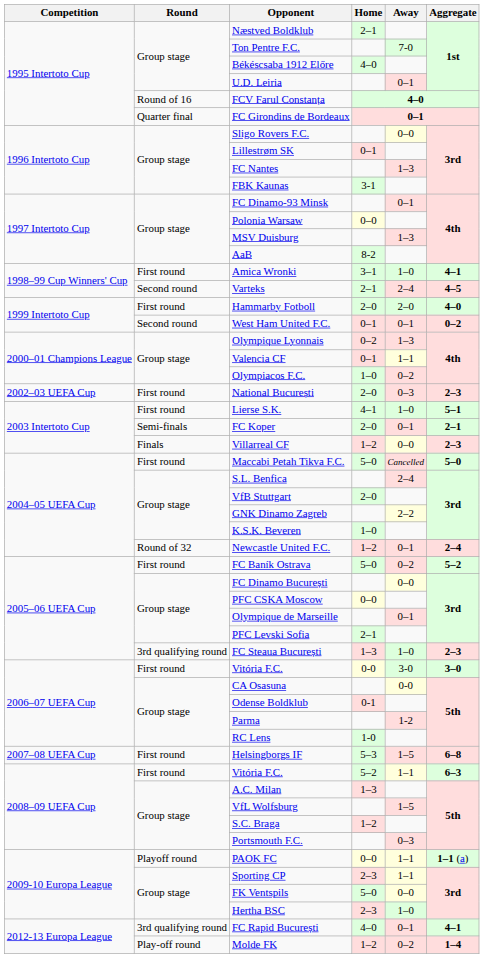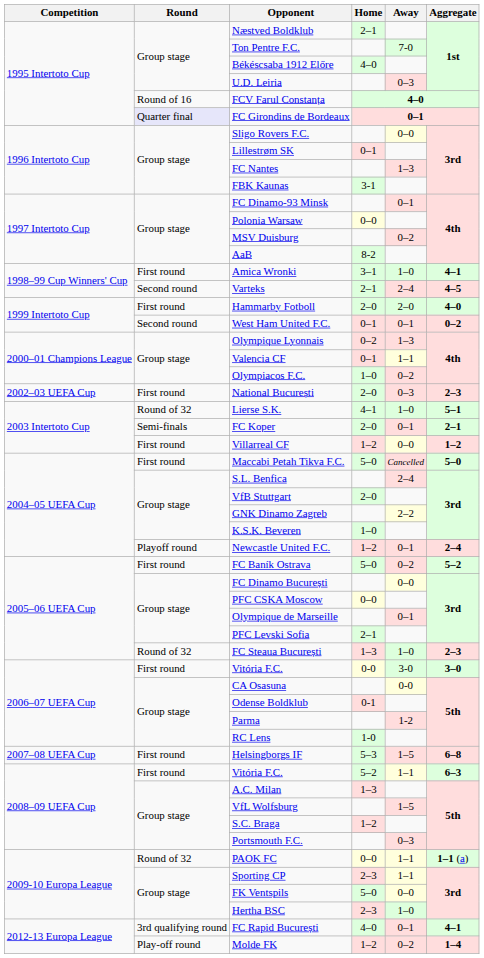U.D. Leiria | Away: 0–1 -> 0–3
FC Girondins de Bordeaux | Round: no background -> lavender background
MSV Duisburg | Away: 1–3 -> 0–2
Lierse S.K. | Round: First round -> Round of 32
Villarreal CF | Round: Finals -> First round
Villarreal CF | Aggregate: 2–3 -> 1–2
Newcastle United F.C. | Round: Round of 32 -> Playoff round
FC Steaua București | Round: 3rd qualifying round -> Round of 32
PAOK FC | Round: Playoff round -> Round of 32
